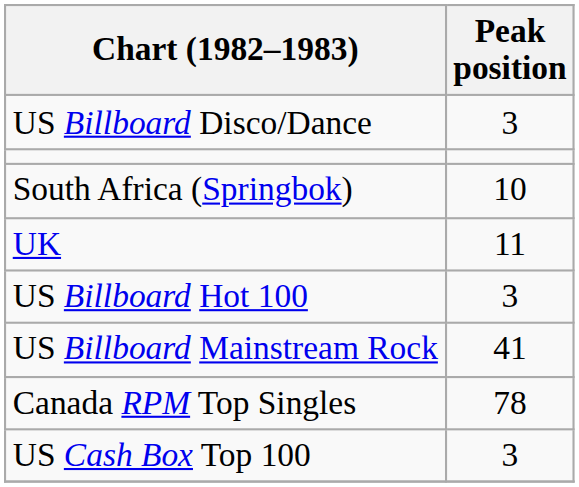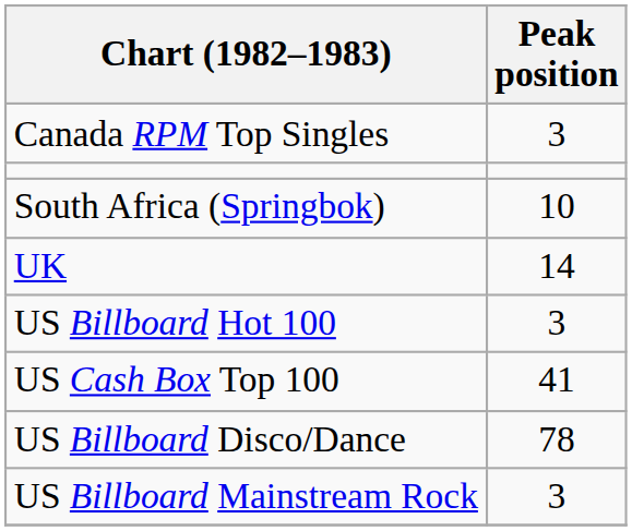row 2 | Chart (1982–1983): US Billboard Disco/Dance -> Canada RPM Top Singles
row 5 | Peak position: 11 -> 14
row 7 | Chart (1982–1983): US Billboard Mainstream Rock -> US Cash Box Top 100
row 8 | Chart (1982–1983): Canada RPM Top Singles -> US Billboard Disco/Dance
row 9 | Chart (1982–1983): US Cash Box Top 100 -> US Billboard Mainstream Rock
